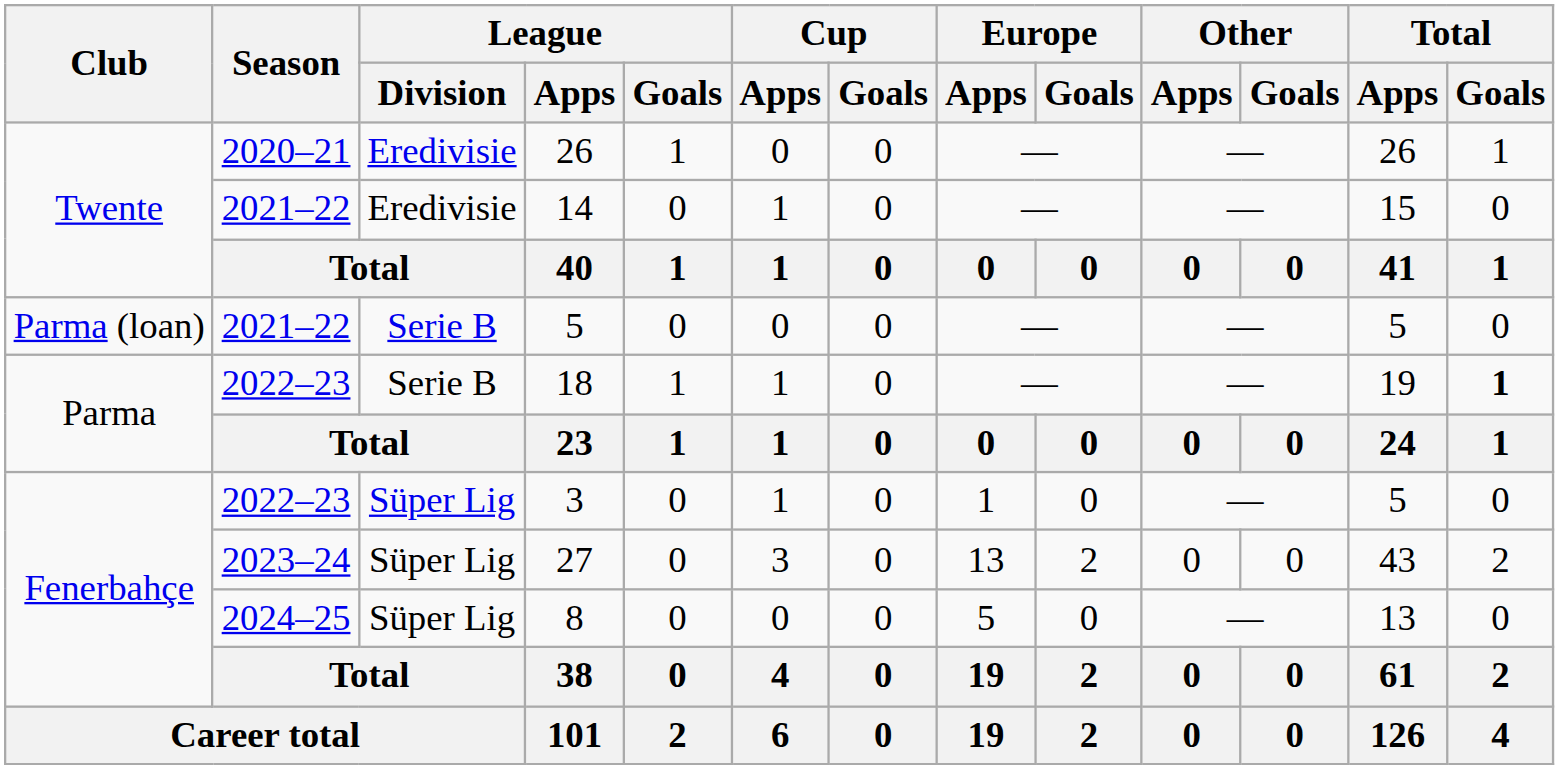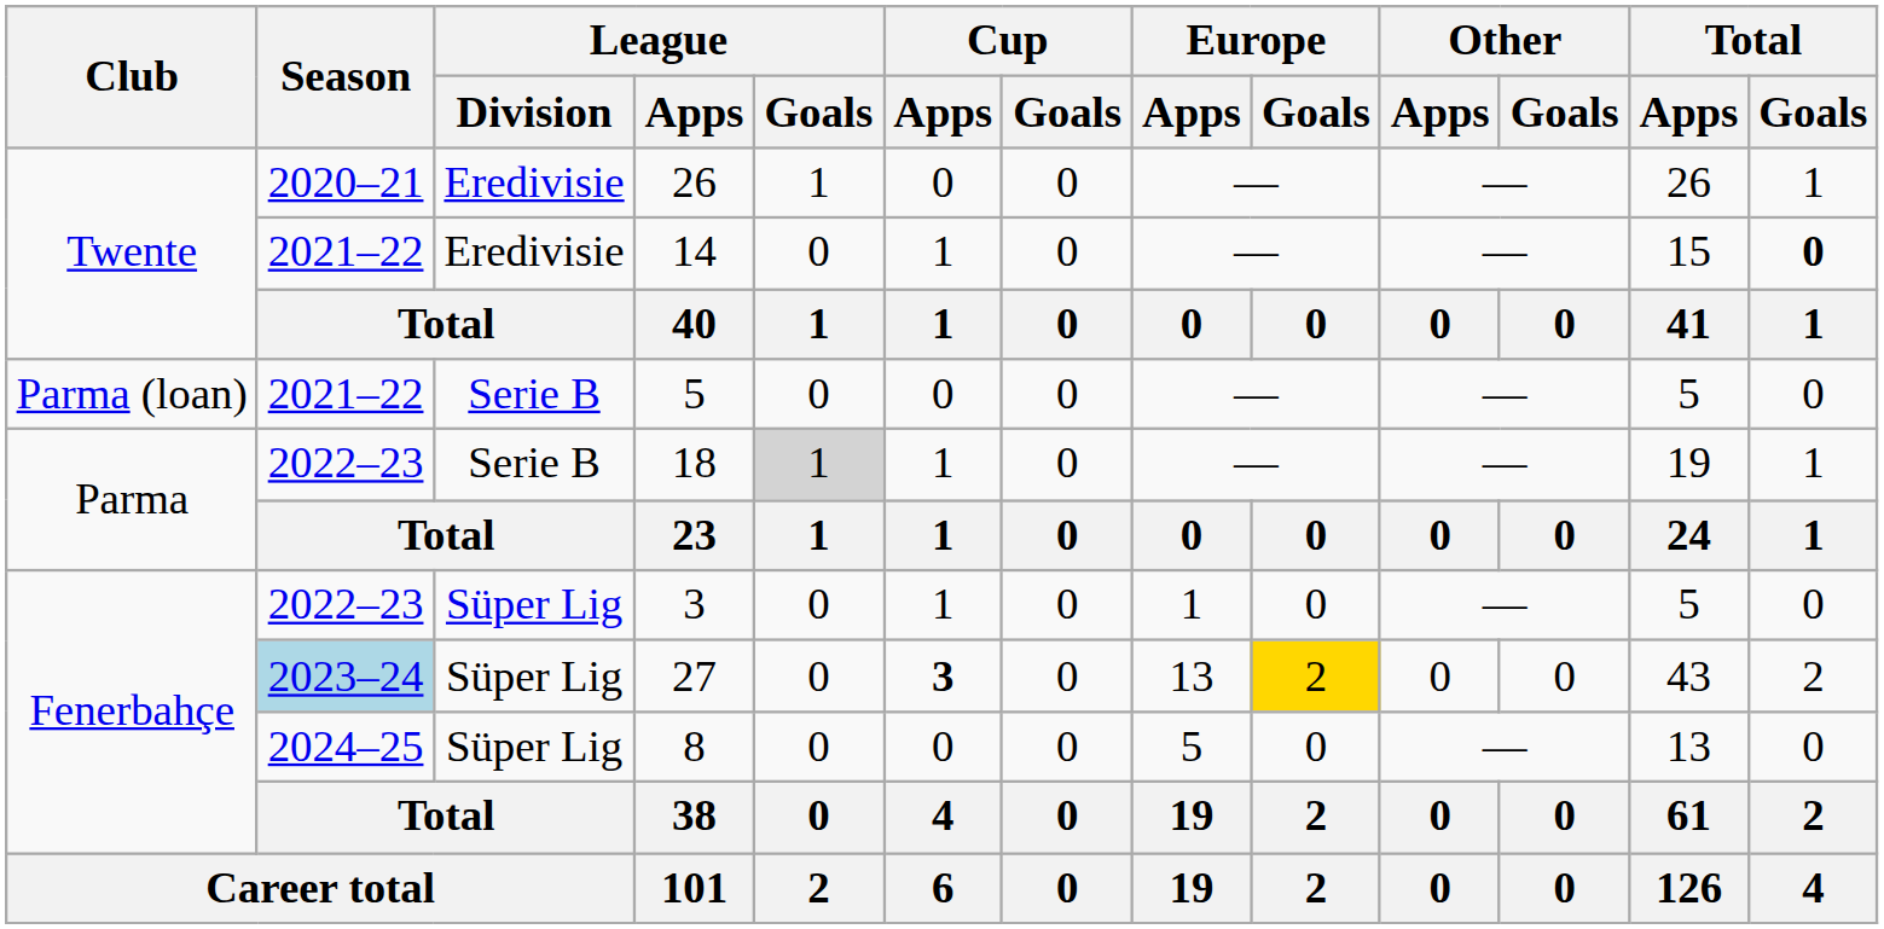14 | Total / Goals: normal -> bold
18 | League / Goals: no background -> lightgrey background
18 | Total / Goals: bold -> normal
27 | Season: no background -> lightblue background
27 | Cup / Apps: normal -> bold
27 | Europe / Goals: no background -> gold background
